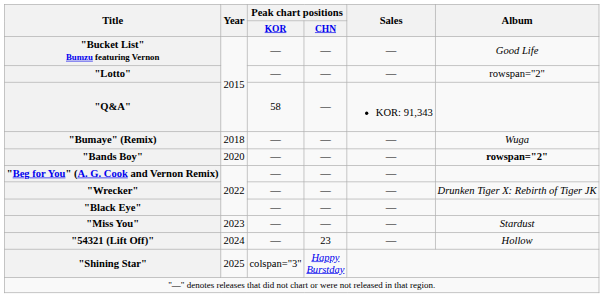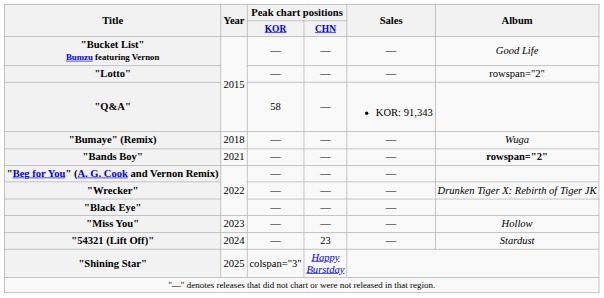"Bands Boy" | Year: 2020 -> 2021
"Miss You" | Album: Stardust -> Hollow
"54321 (Lift Off)" | Album: Hollow -> Stardust
